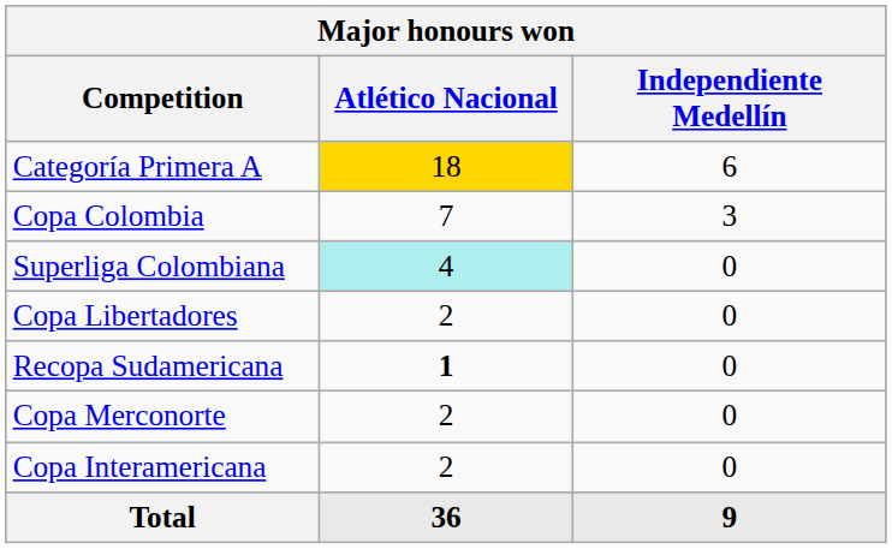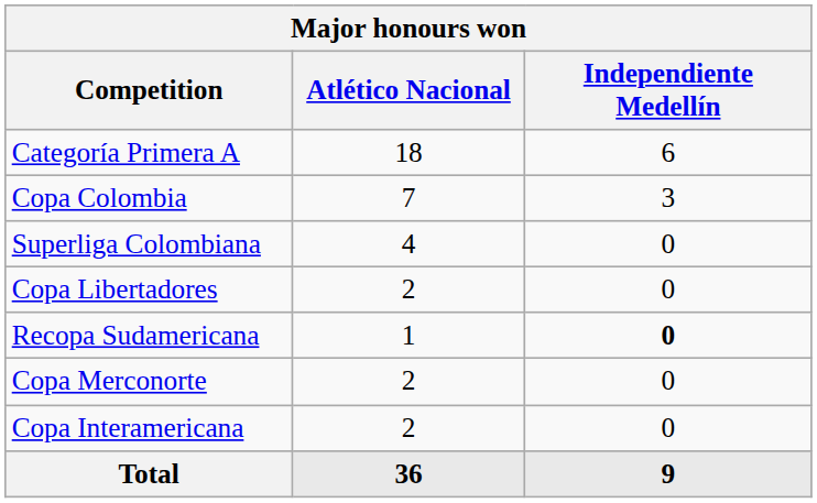Categoría Primera A | Atlético Nacional: gold background -> no background
Superliga Colombiana | Atlético Nacional: paleturquoise background -> no background
Recopa Sudamericana | Atlético Nacional: bold -> normal
Recopa Sudamericana | Independiente Medellín: normal -> bold
